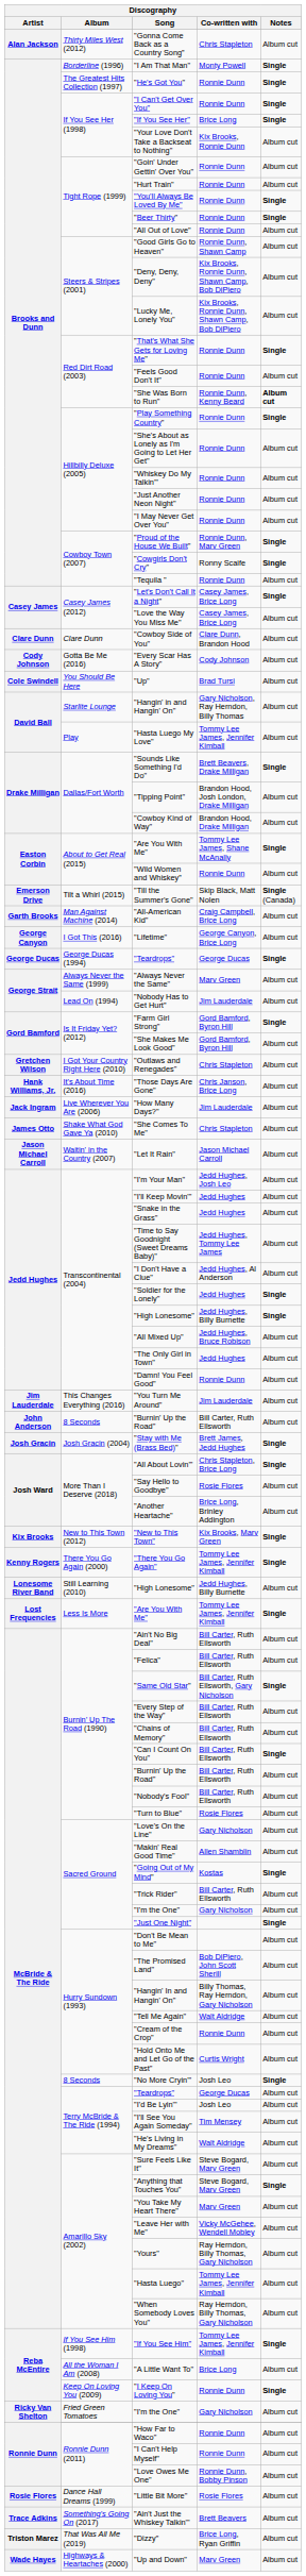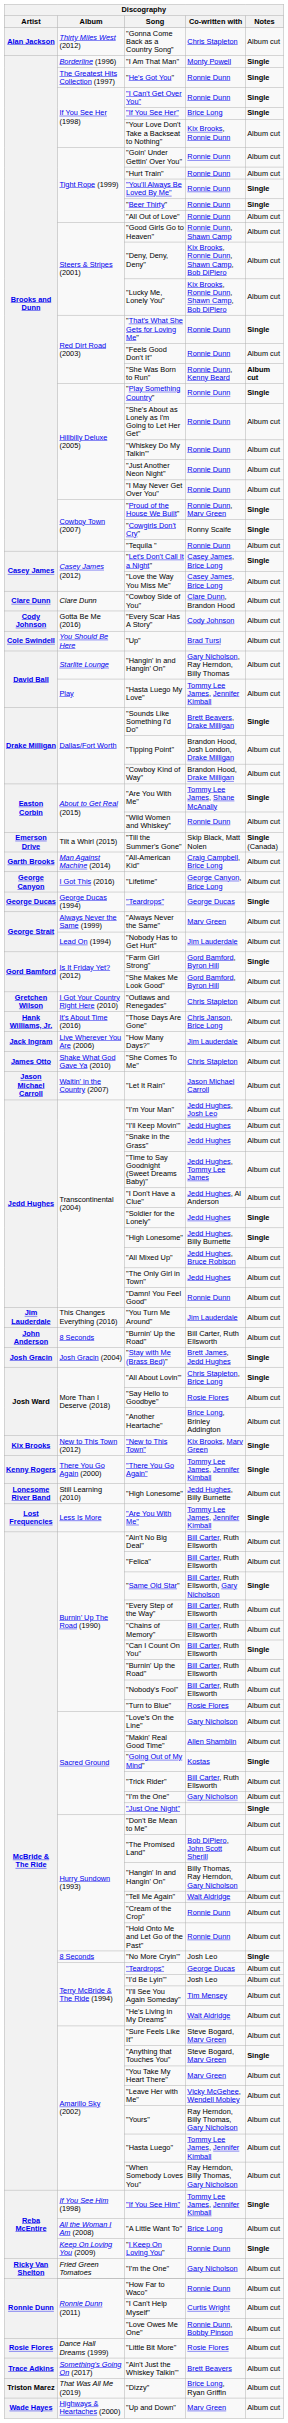"Hold Onto Me and Let Go of the Past" | Co-written with: Curtis Wright -> Ronnie Dunn
"I Can't Help Myself" | Co-written with: Ronnie Dunn -> Curtis Wright
